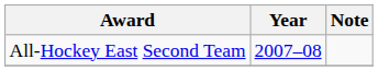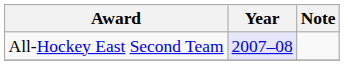row 2 | Year: no background -> lavender background
